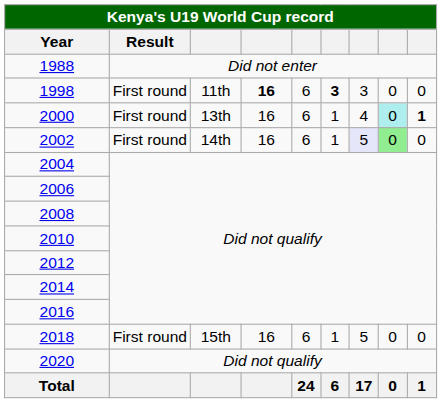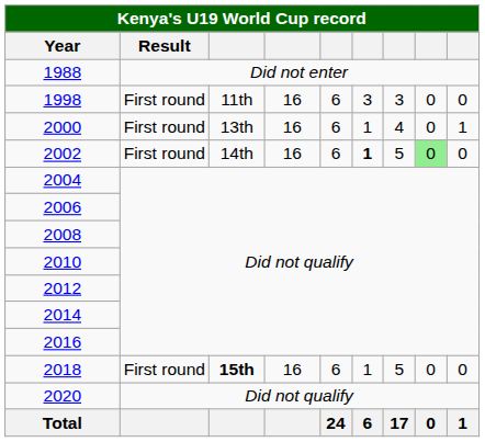1998 | column 4: bold -> normal
1998 | column 6: bold -> normal
2000 | column 8: paleturquoise background -> no background
2000 | column 9: bold -> normal
2002 | column 6: normal -> bold
2002 | column 7: lavender background -> no background
2018 | column 3: normal -> bold
